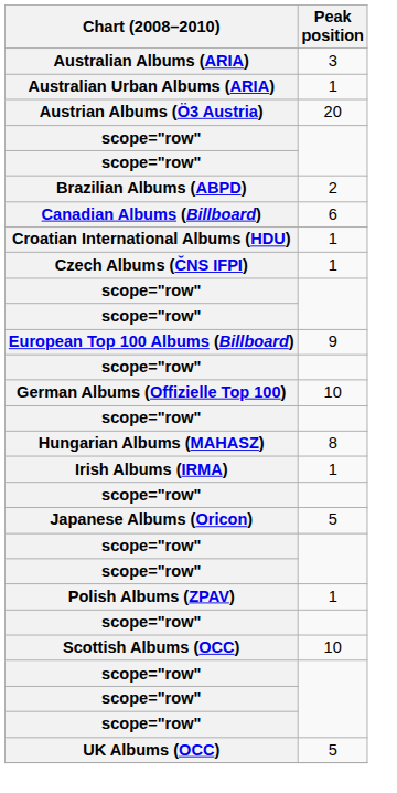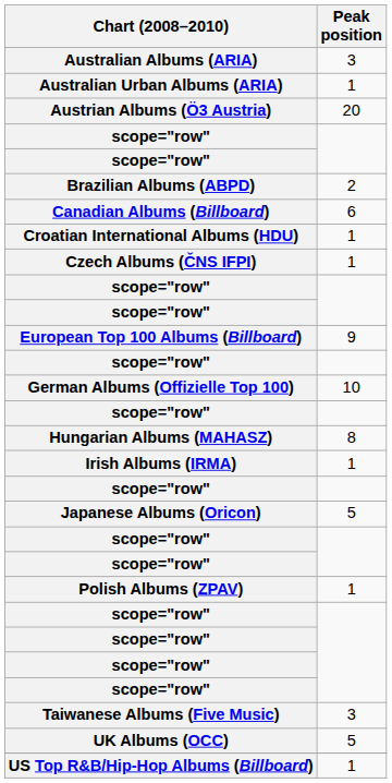- row: Scottish Albums (OCC) | 10
+ row: Taiwanese Albums (Five Music) | 3
+ row: US Top R&B/Hip-Hop Albums (Billboard) | 1
